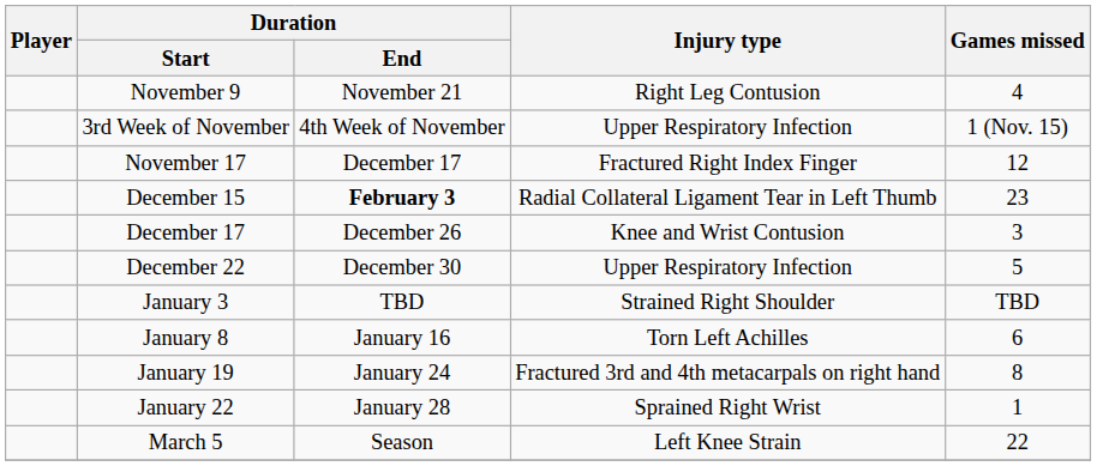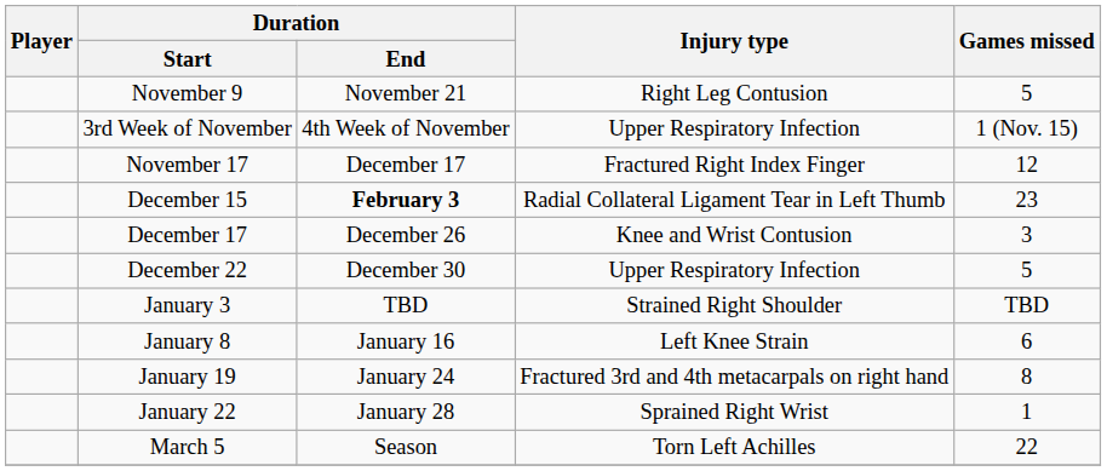November 9 | Games missed: 4 -> 5
January 8 | Injury type: Torn Left Achilles -> Left Knee Strain
March 5 | Injury type: Left Knee Strain -> Torn Left Achilles
